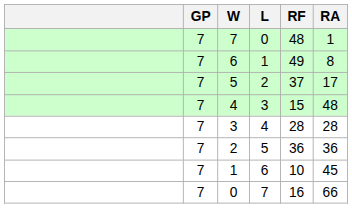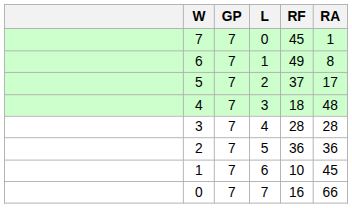columns swapped: GP <-> W
row 2 | RF: 48 -> 45
row 5 | RF: 15 -> 18
